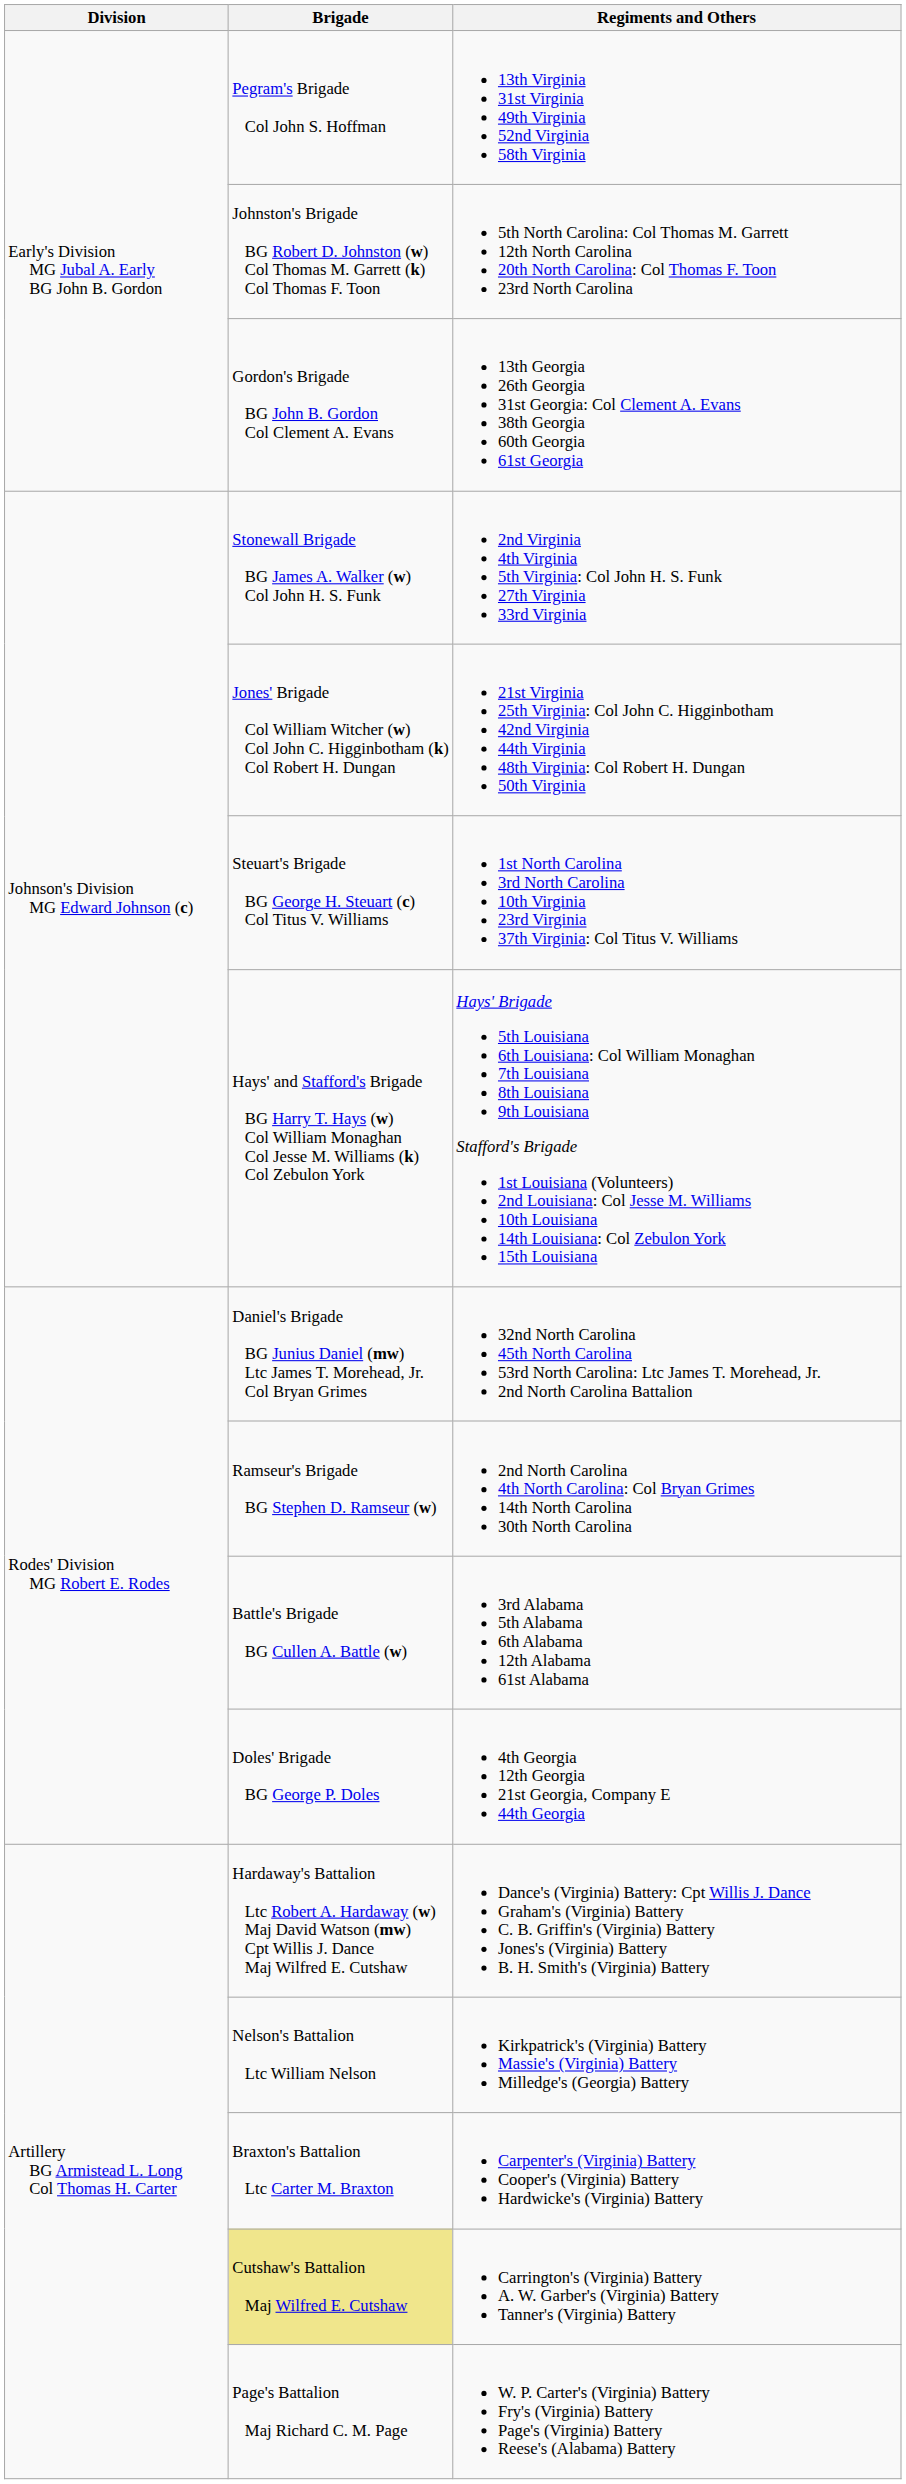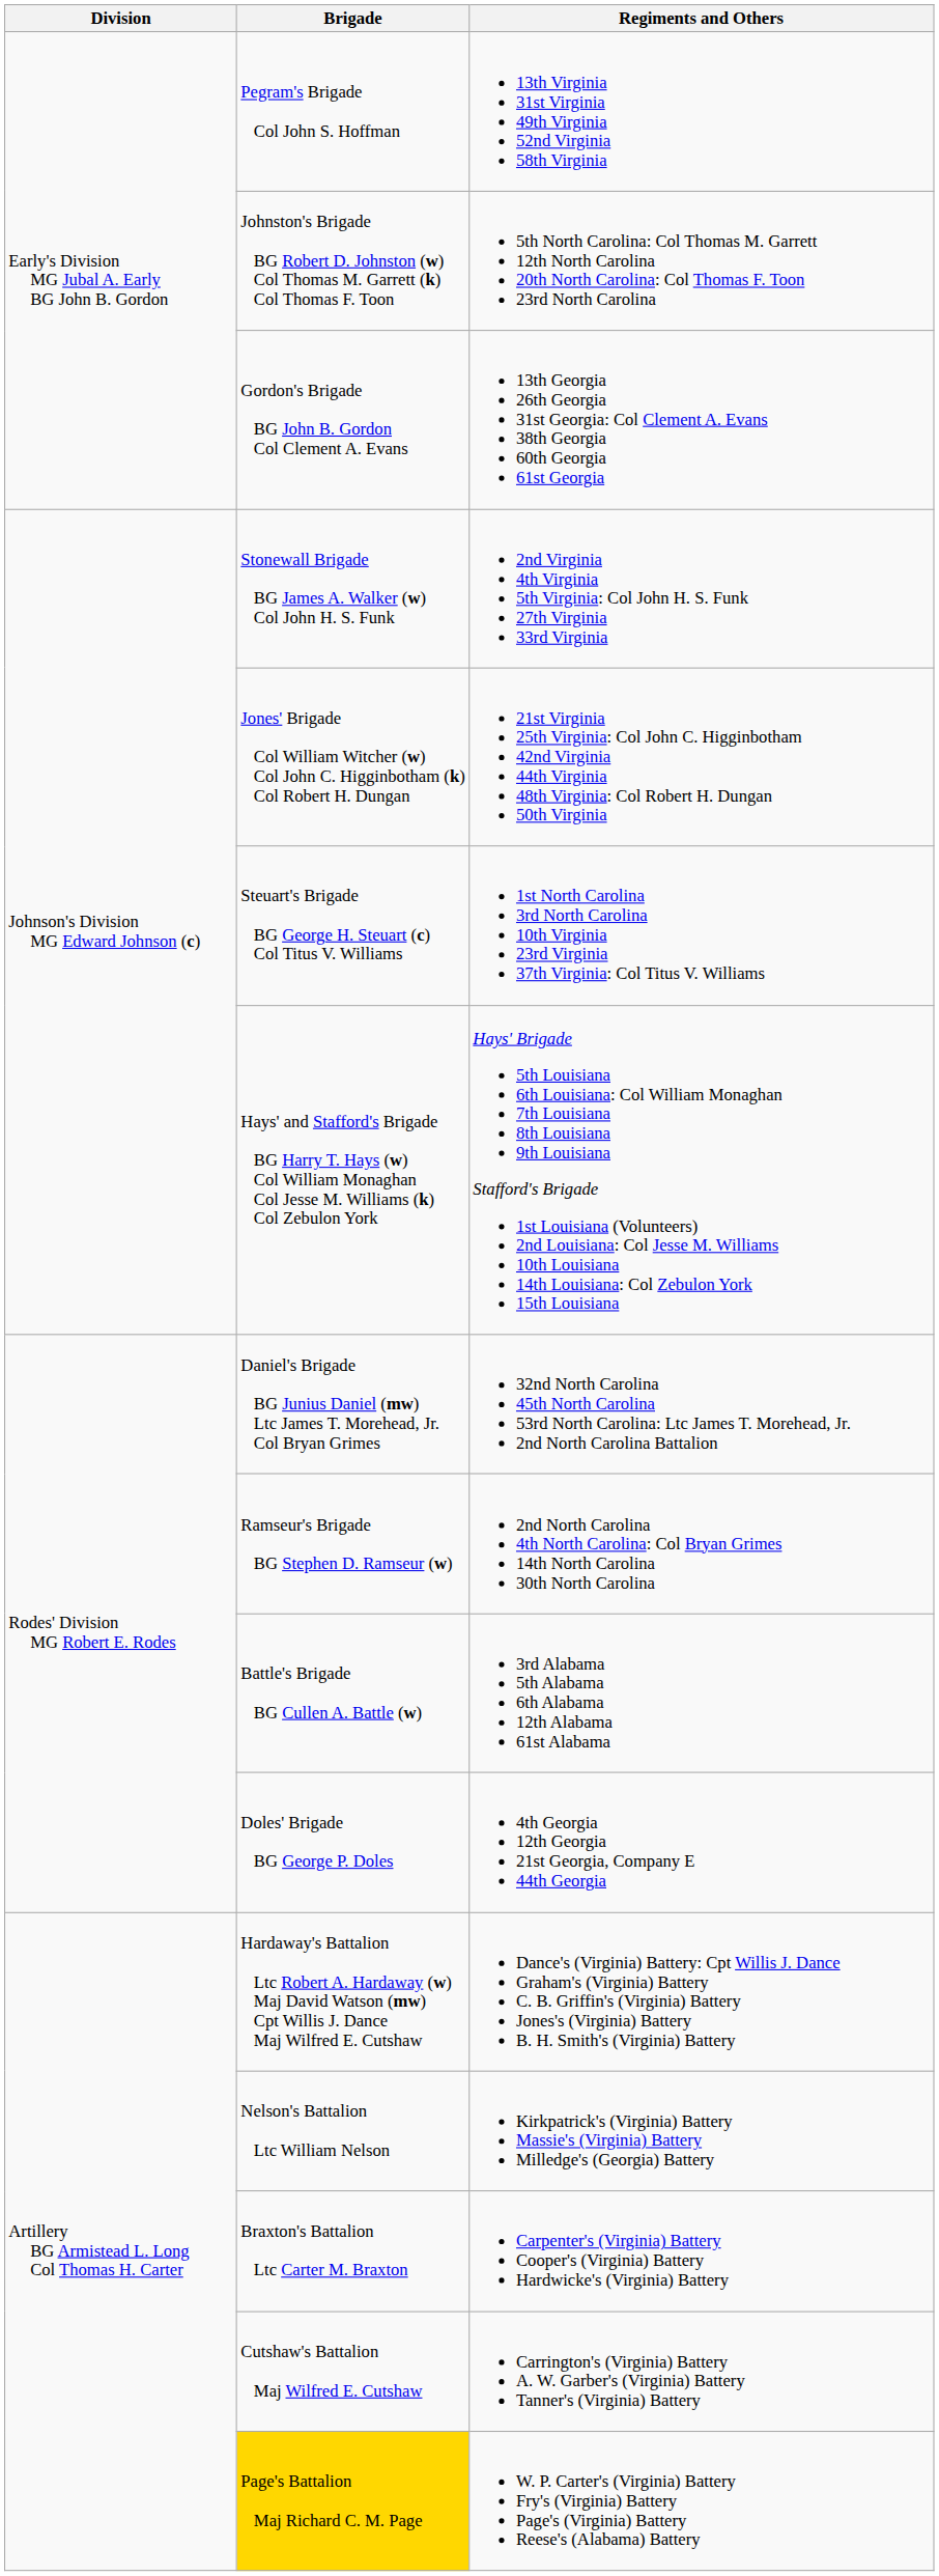Cutshaw's Battalion Maj Wilfred E. Cutshaw | Brigade: khaki background -> no background
Page's Battalion Maj Richard C. M. Page | Brigade: no background -> gold background
